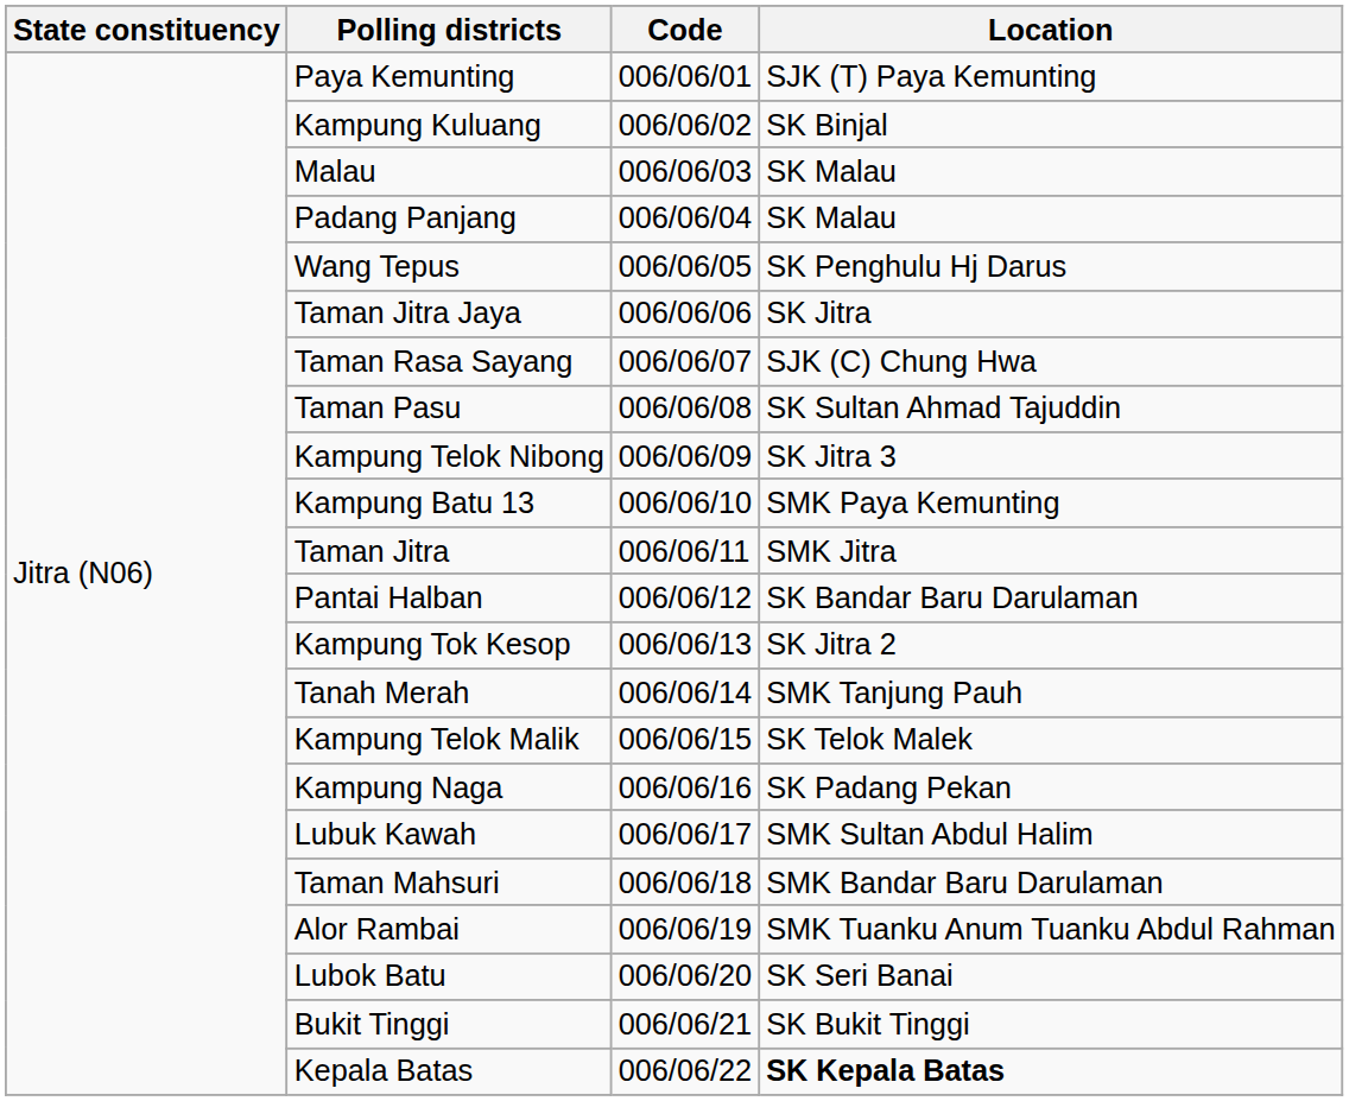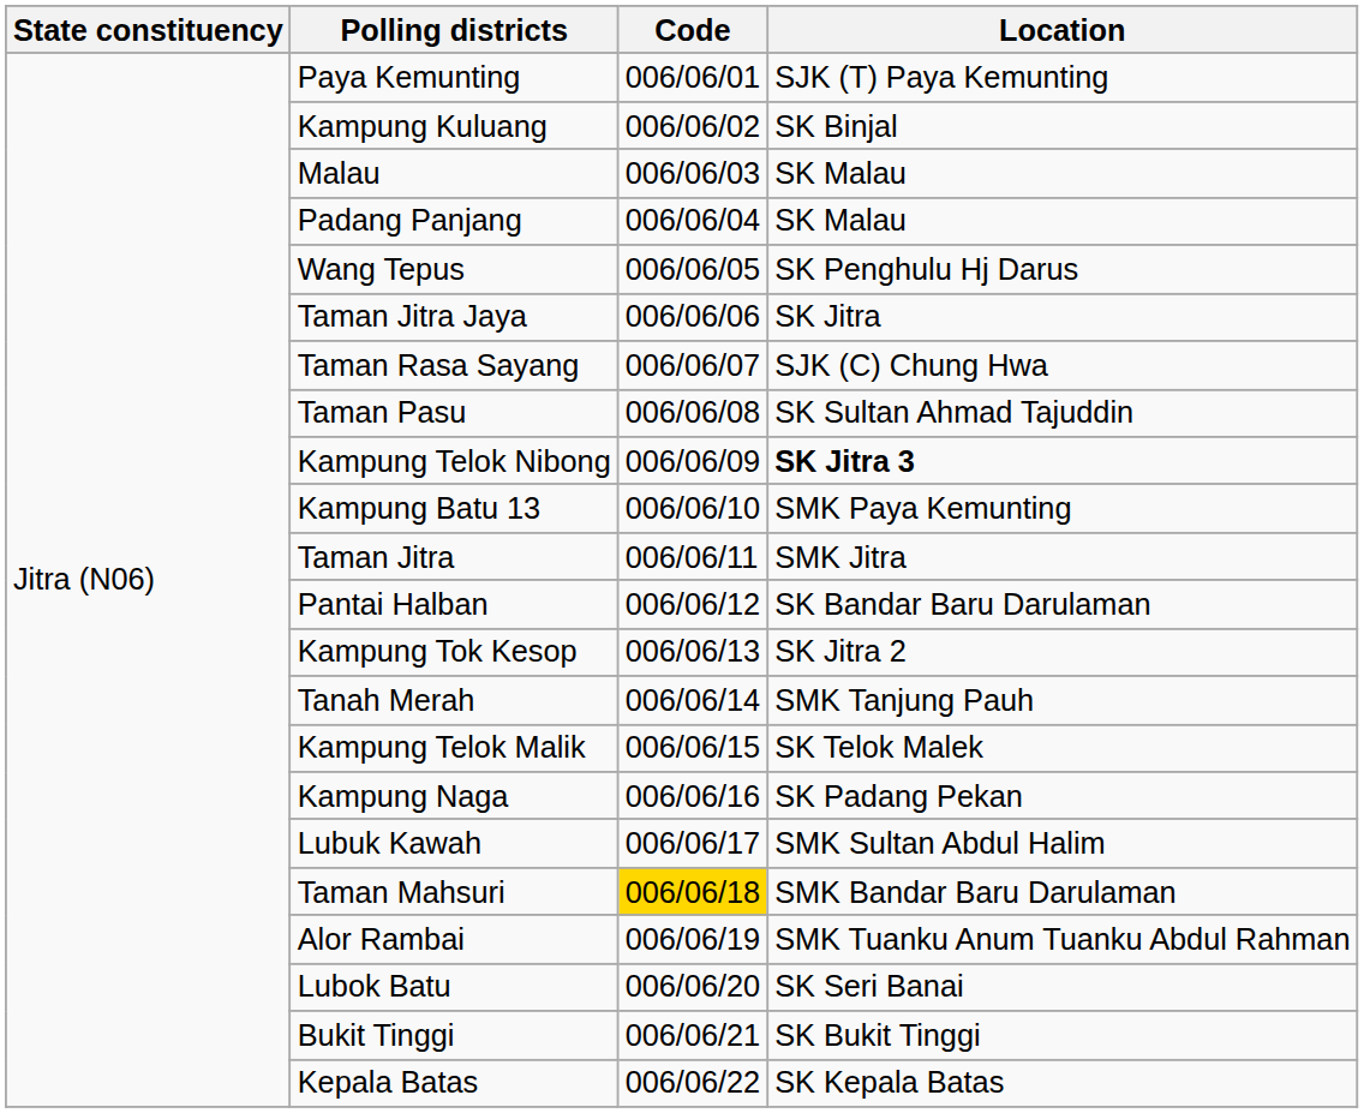Kampung Telok Nibong | Location: normal -> bold
Taman Mahsuri | Code: no background -> gold background
Kepala Batas | Location: bold -> normal
